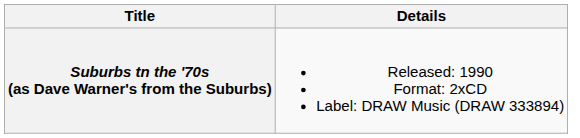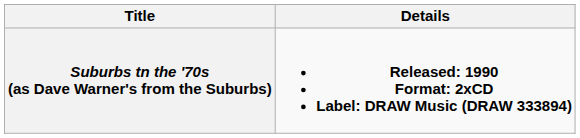Suburbs tn the '70s (as Dave Warner's from the Suburbs) | Details: normal -> bold
